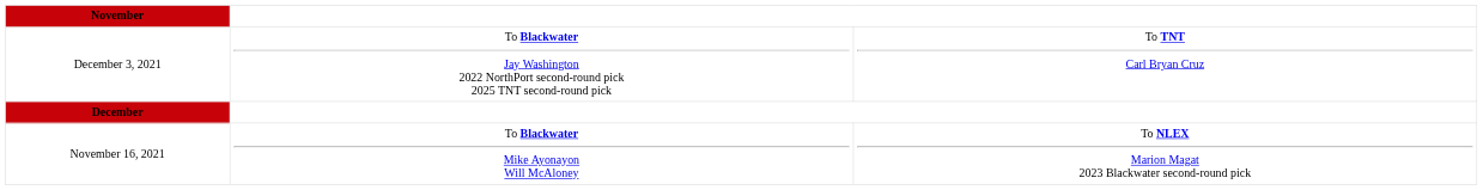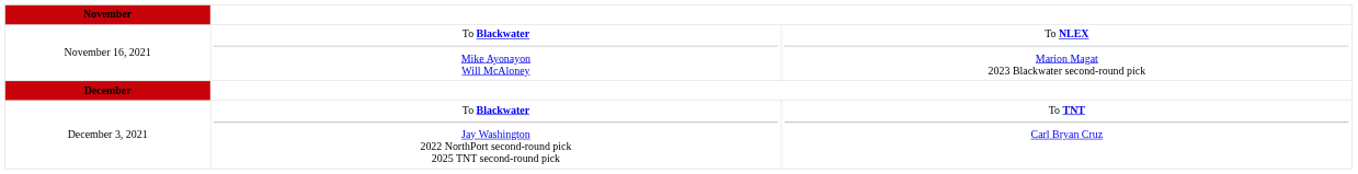rows swapped: November 16, 2021 <-> December 3, 2021
